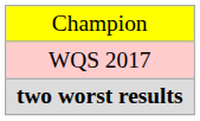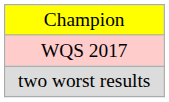row 3 | column 1: bold -> normal
